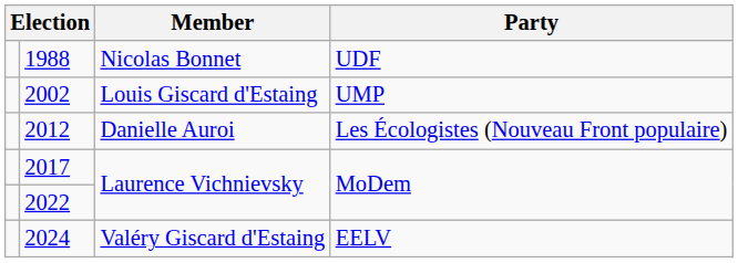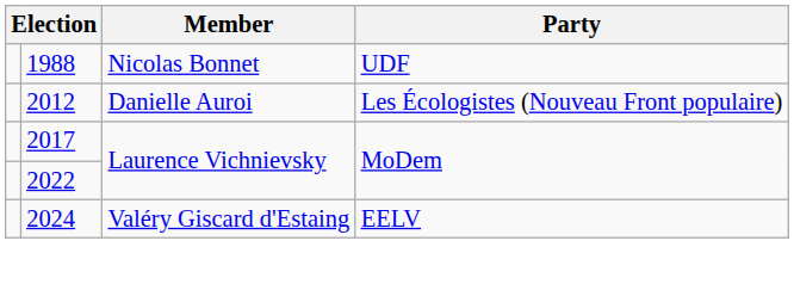- row: 2002 | Louis Giscard d'Estaing | UMP
